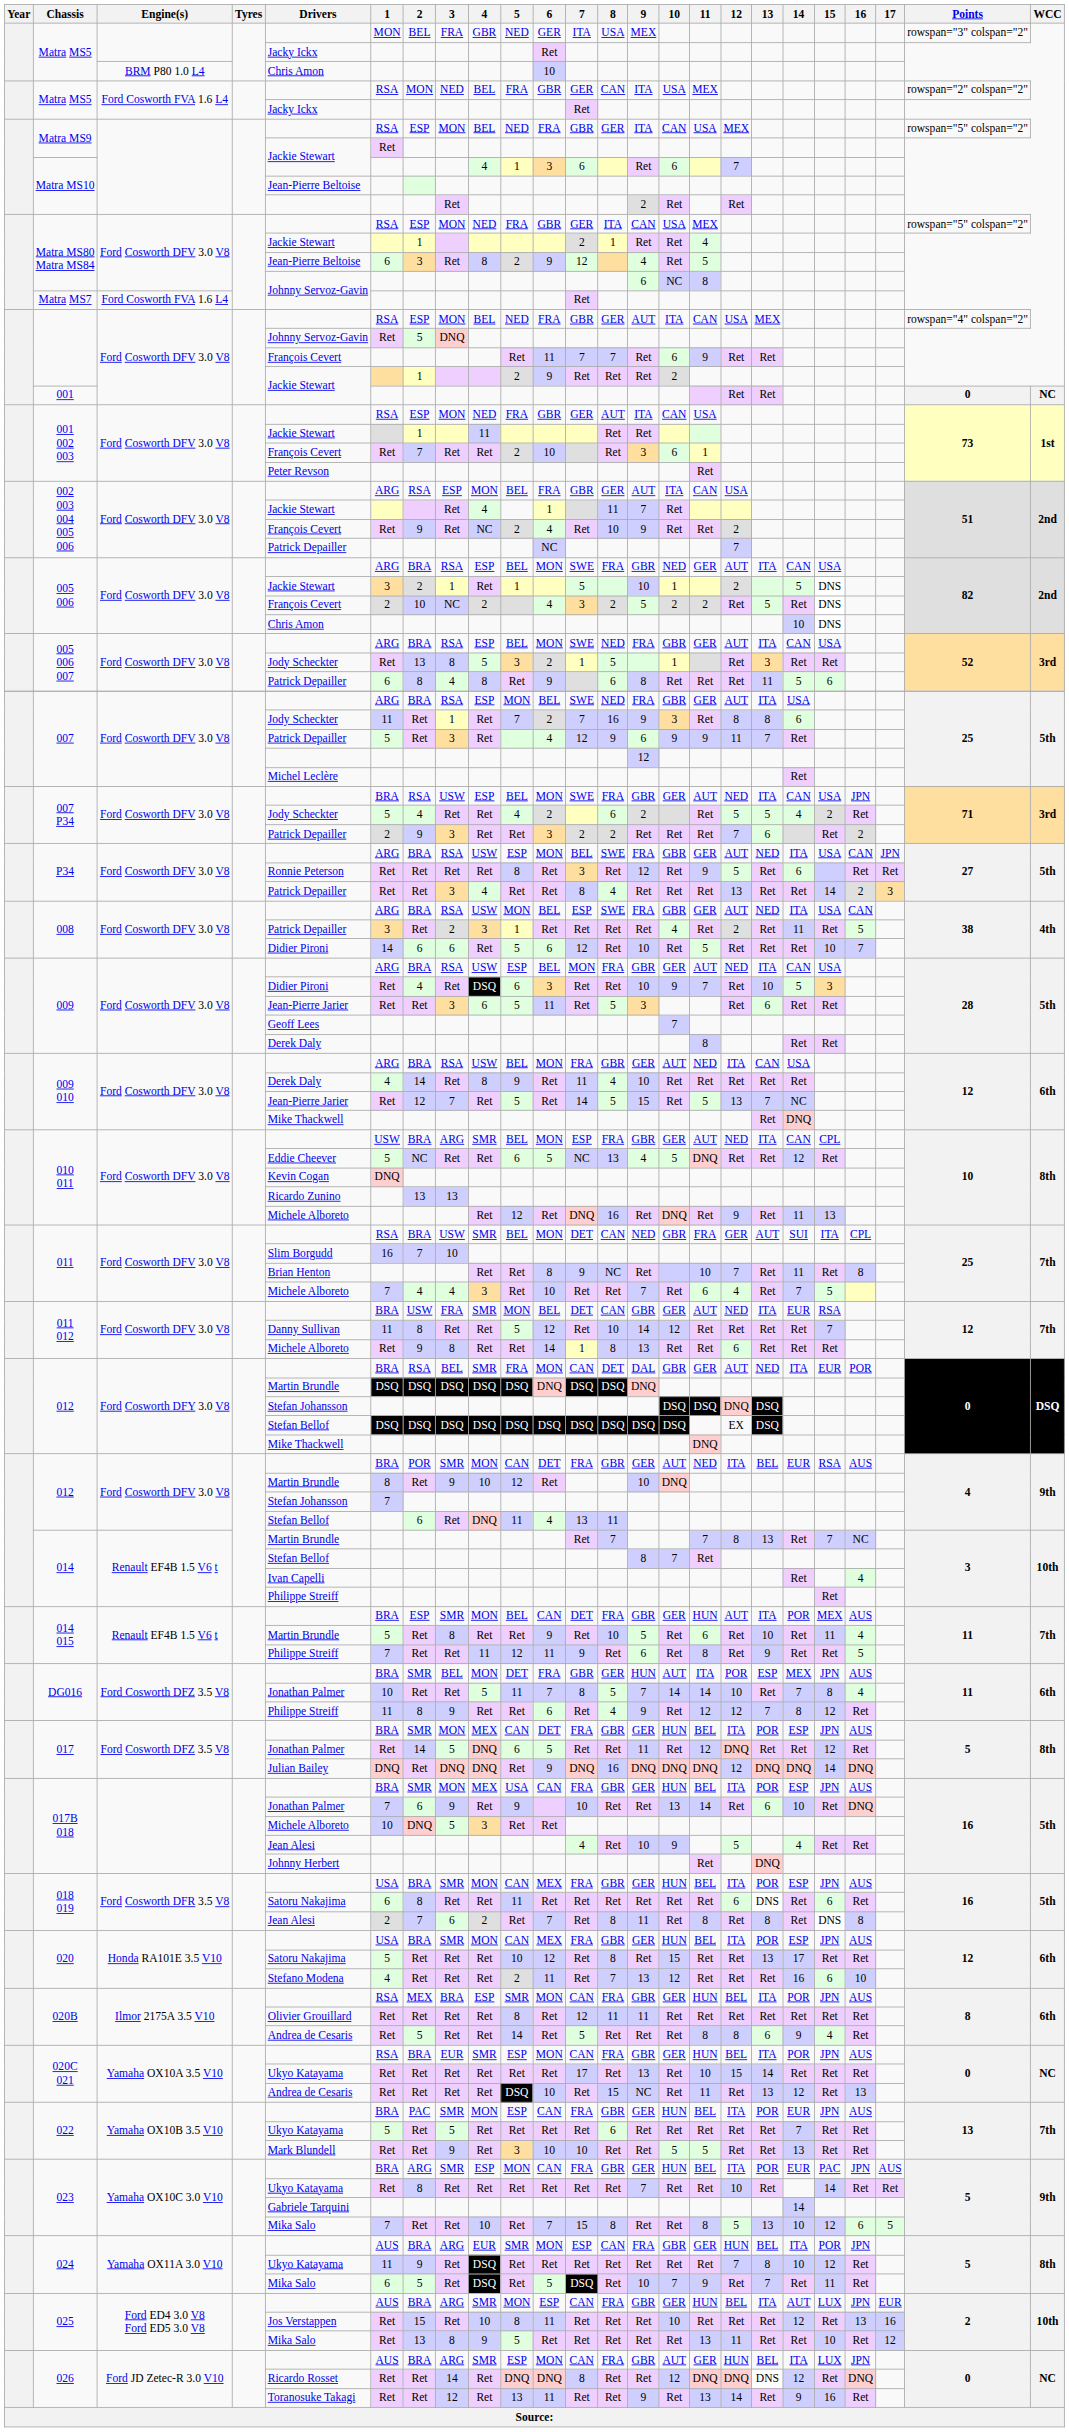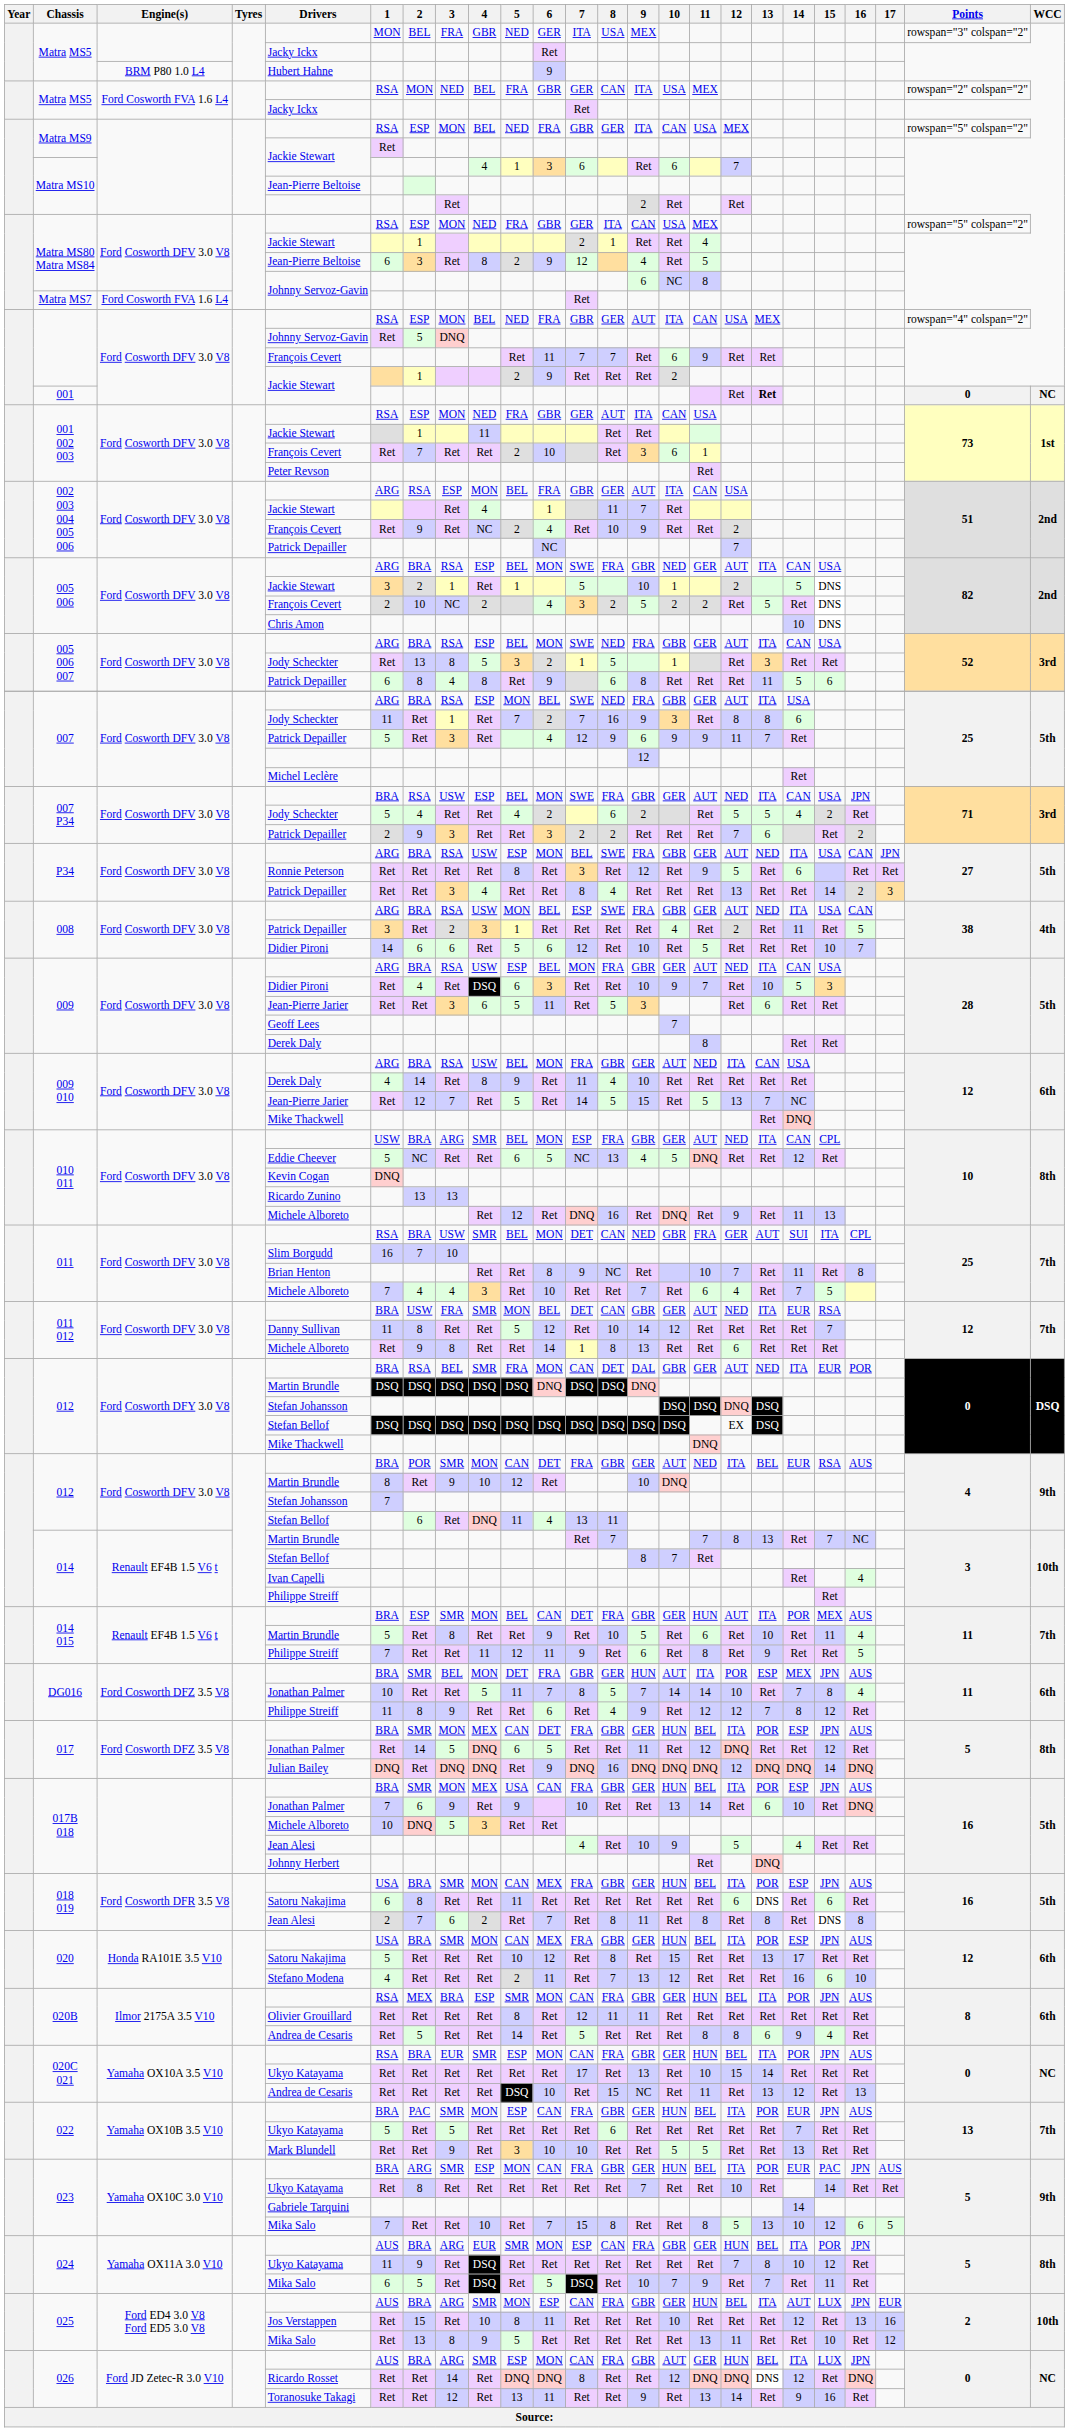Matra MS5 / BRM P80 1.0 L4 | Drivers: Chris Amon -> Hubert Hahne
Matra MS5 / BRM P80 1.0 L4 | 6: 10 -> 9
001 | 13: normal -> bold
